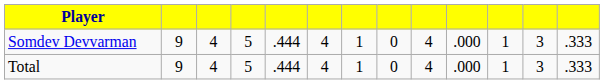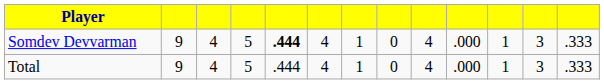Somdev Devvarman | column 5: normal -> bold
